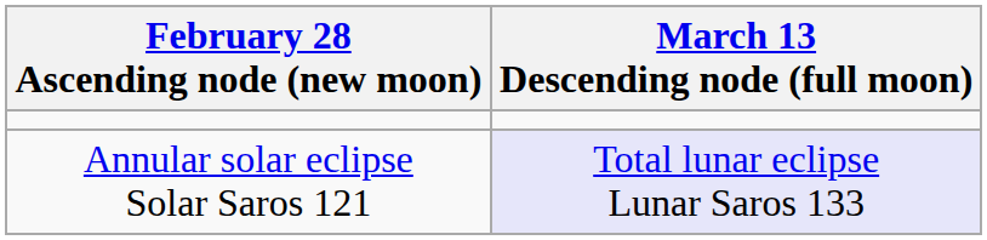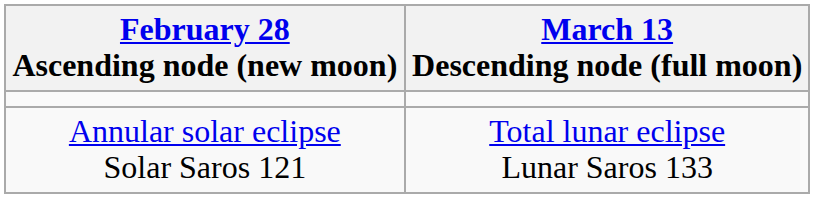row 3 | March 13 Descending node (full moon): lavender background -> no background
